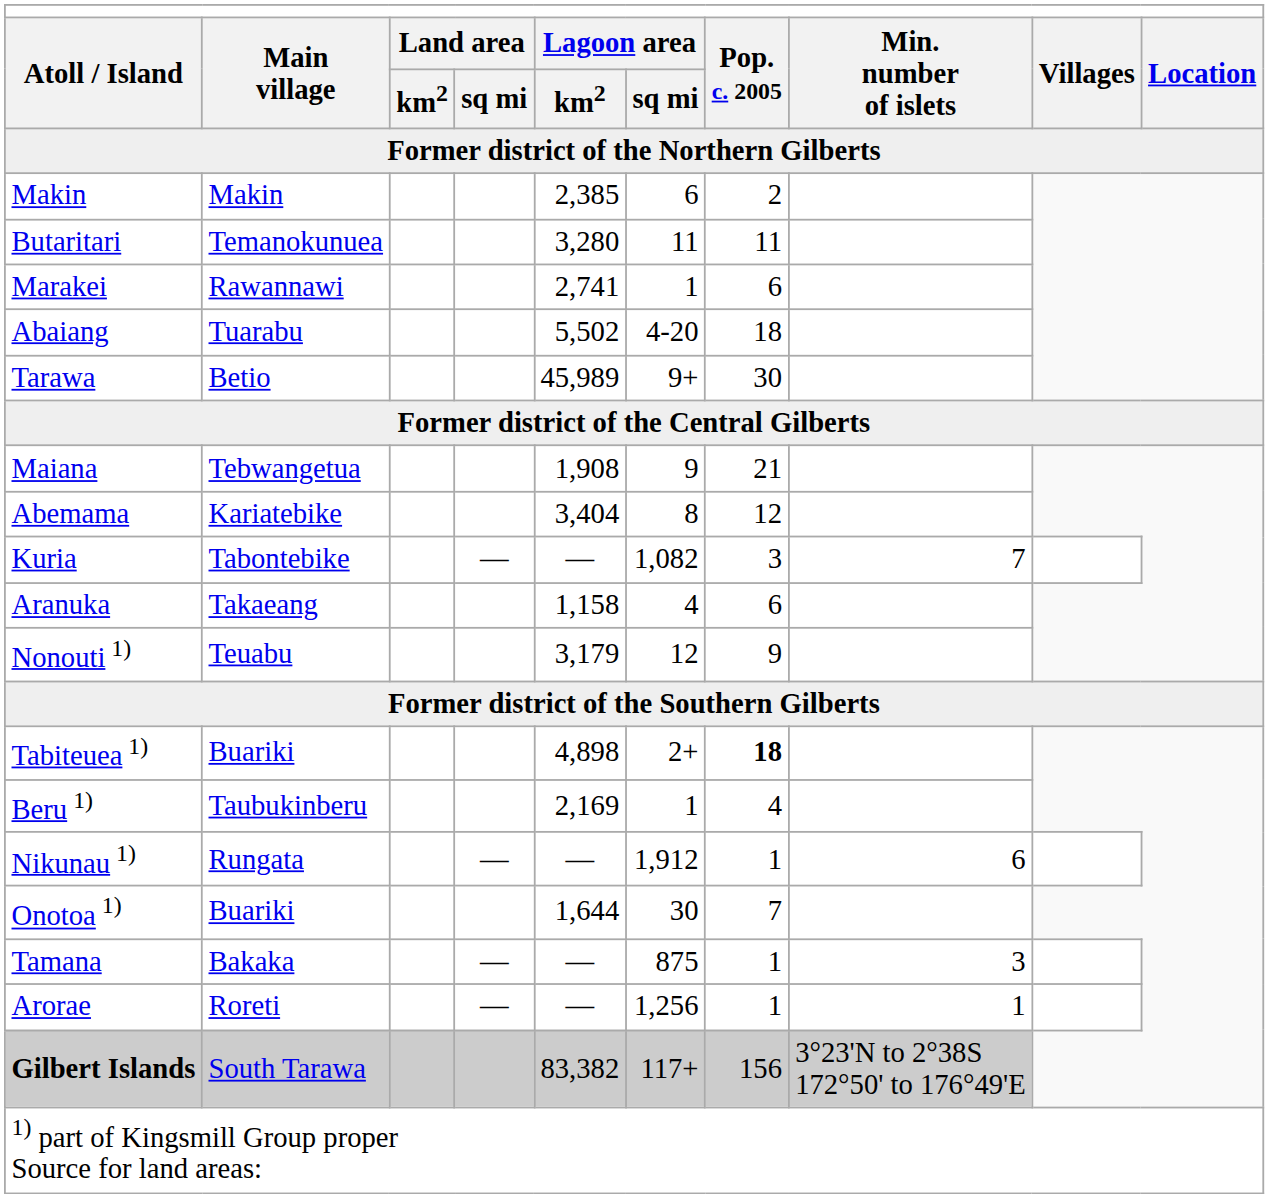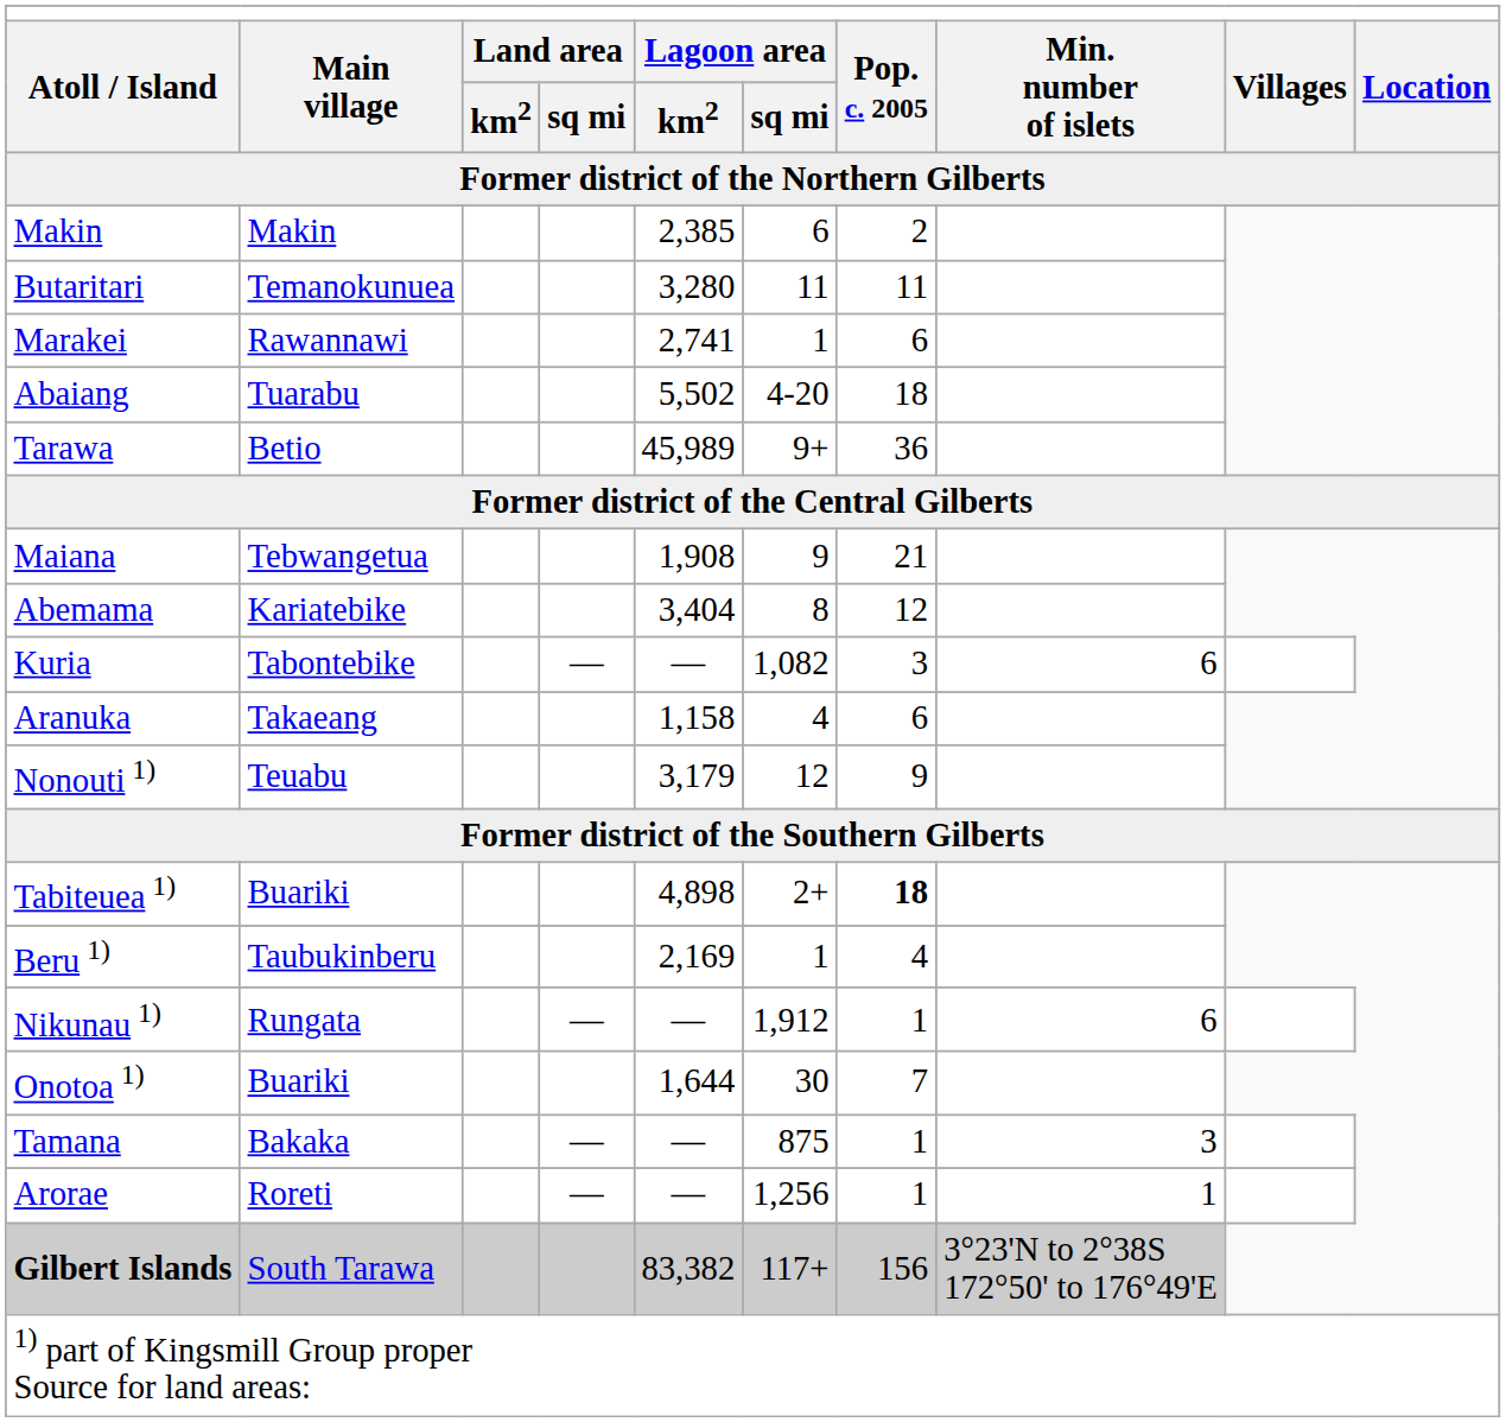Tarawa | Pop. c. 2005: 30 -> 36
Kuria | Min. number of islets: 7 -> 6
